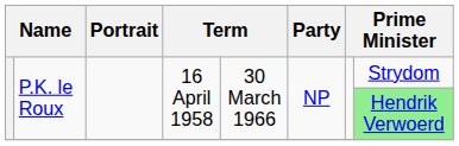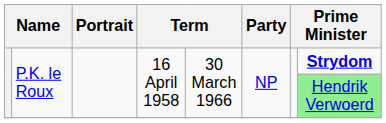row 2 | column 8: normal -> bold
